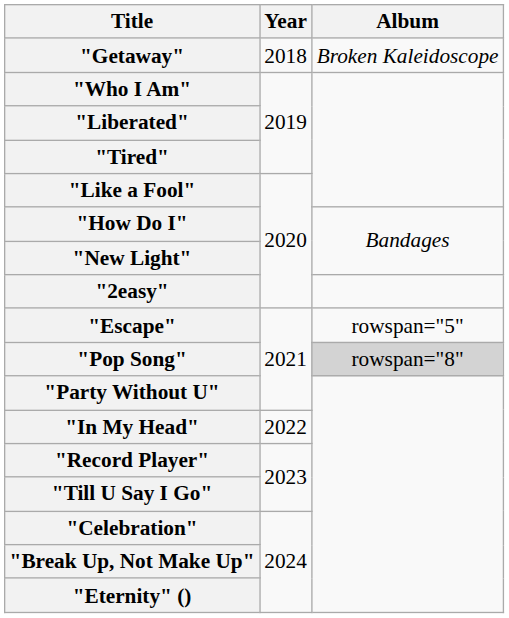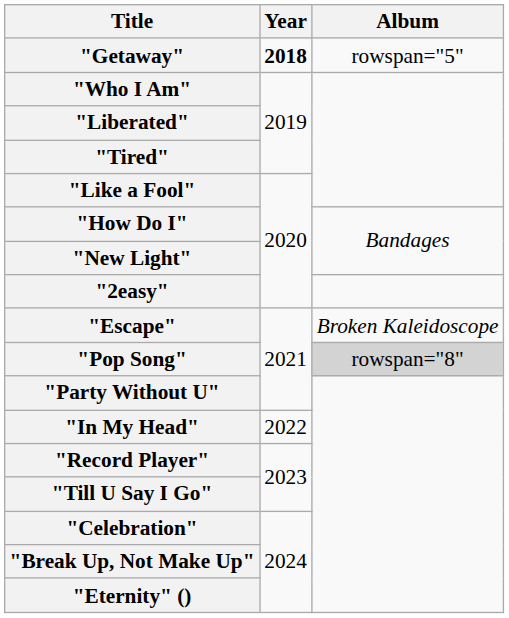"Getaway" | Year: normal -> bold
"Getaway" | Album: Broken Kaleidoscope -> rowspan="5"
"Escape" | Album: rowspan="5" -> Broken Kaleidoscope
